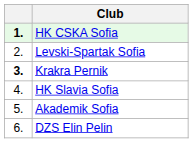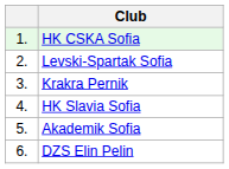HK CSKA Sofia | column 1: bold -> normal
Krakra Pernik | column 1: bold -> normal
